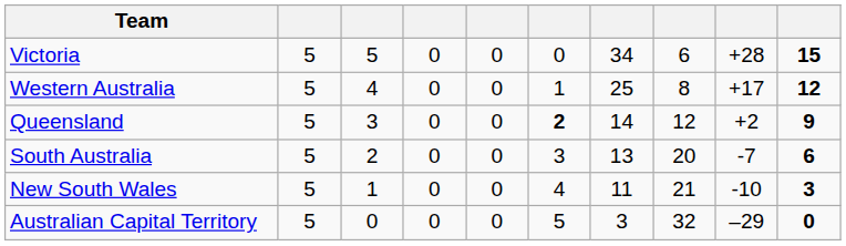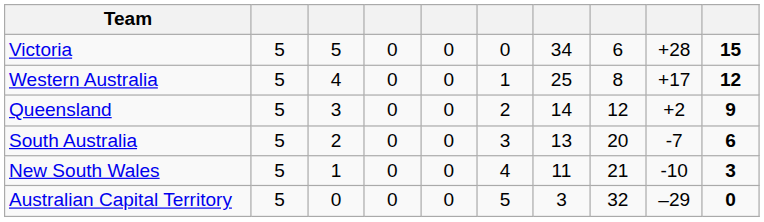Queensland | column 6: bold -> normal
